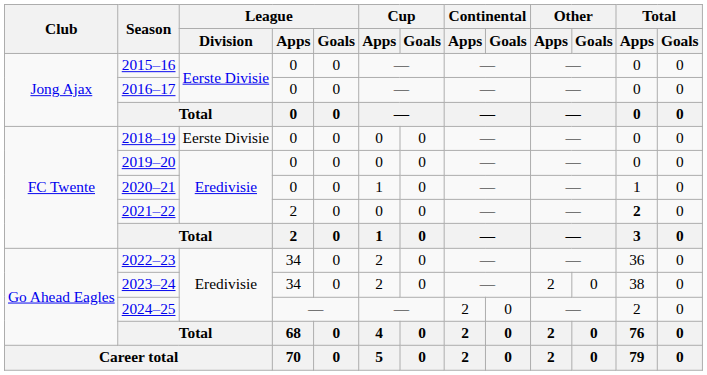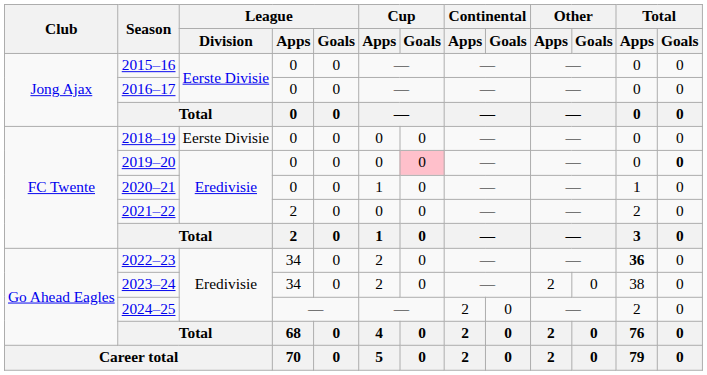2019–20 | Cup / Goals: no background -> pink background
2019–20 | Total / Goals: normal -> bold
2021–22 | Total / Apps: bold -> normal
2022–23 | Total / Apps: normal -> bold
